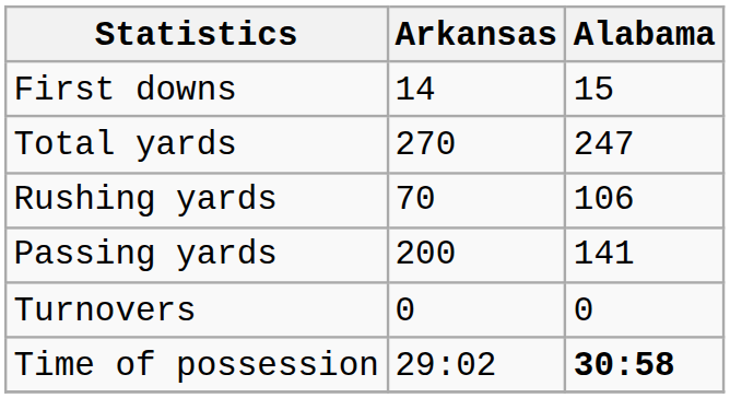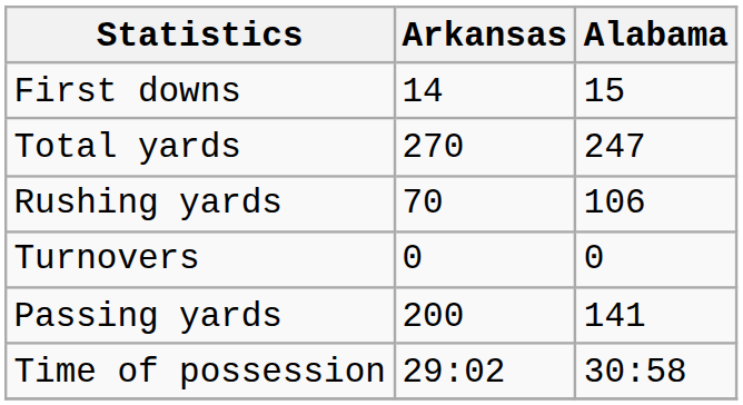rows swapped: Passing yards <-> Turnovers
Time of possession | Alabama: bold -> normal
